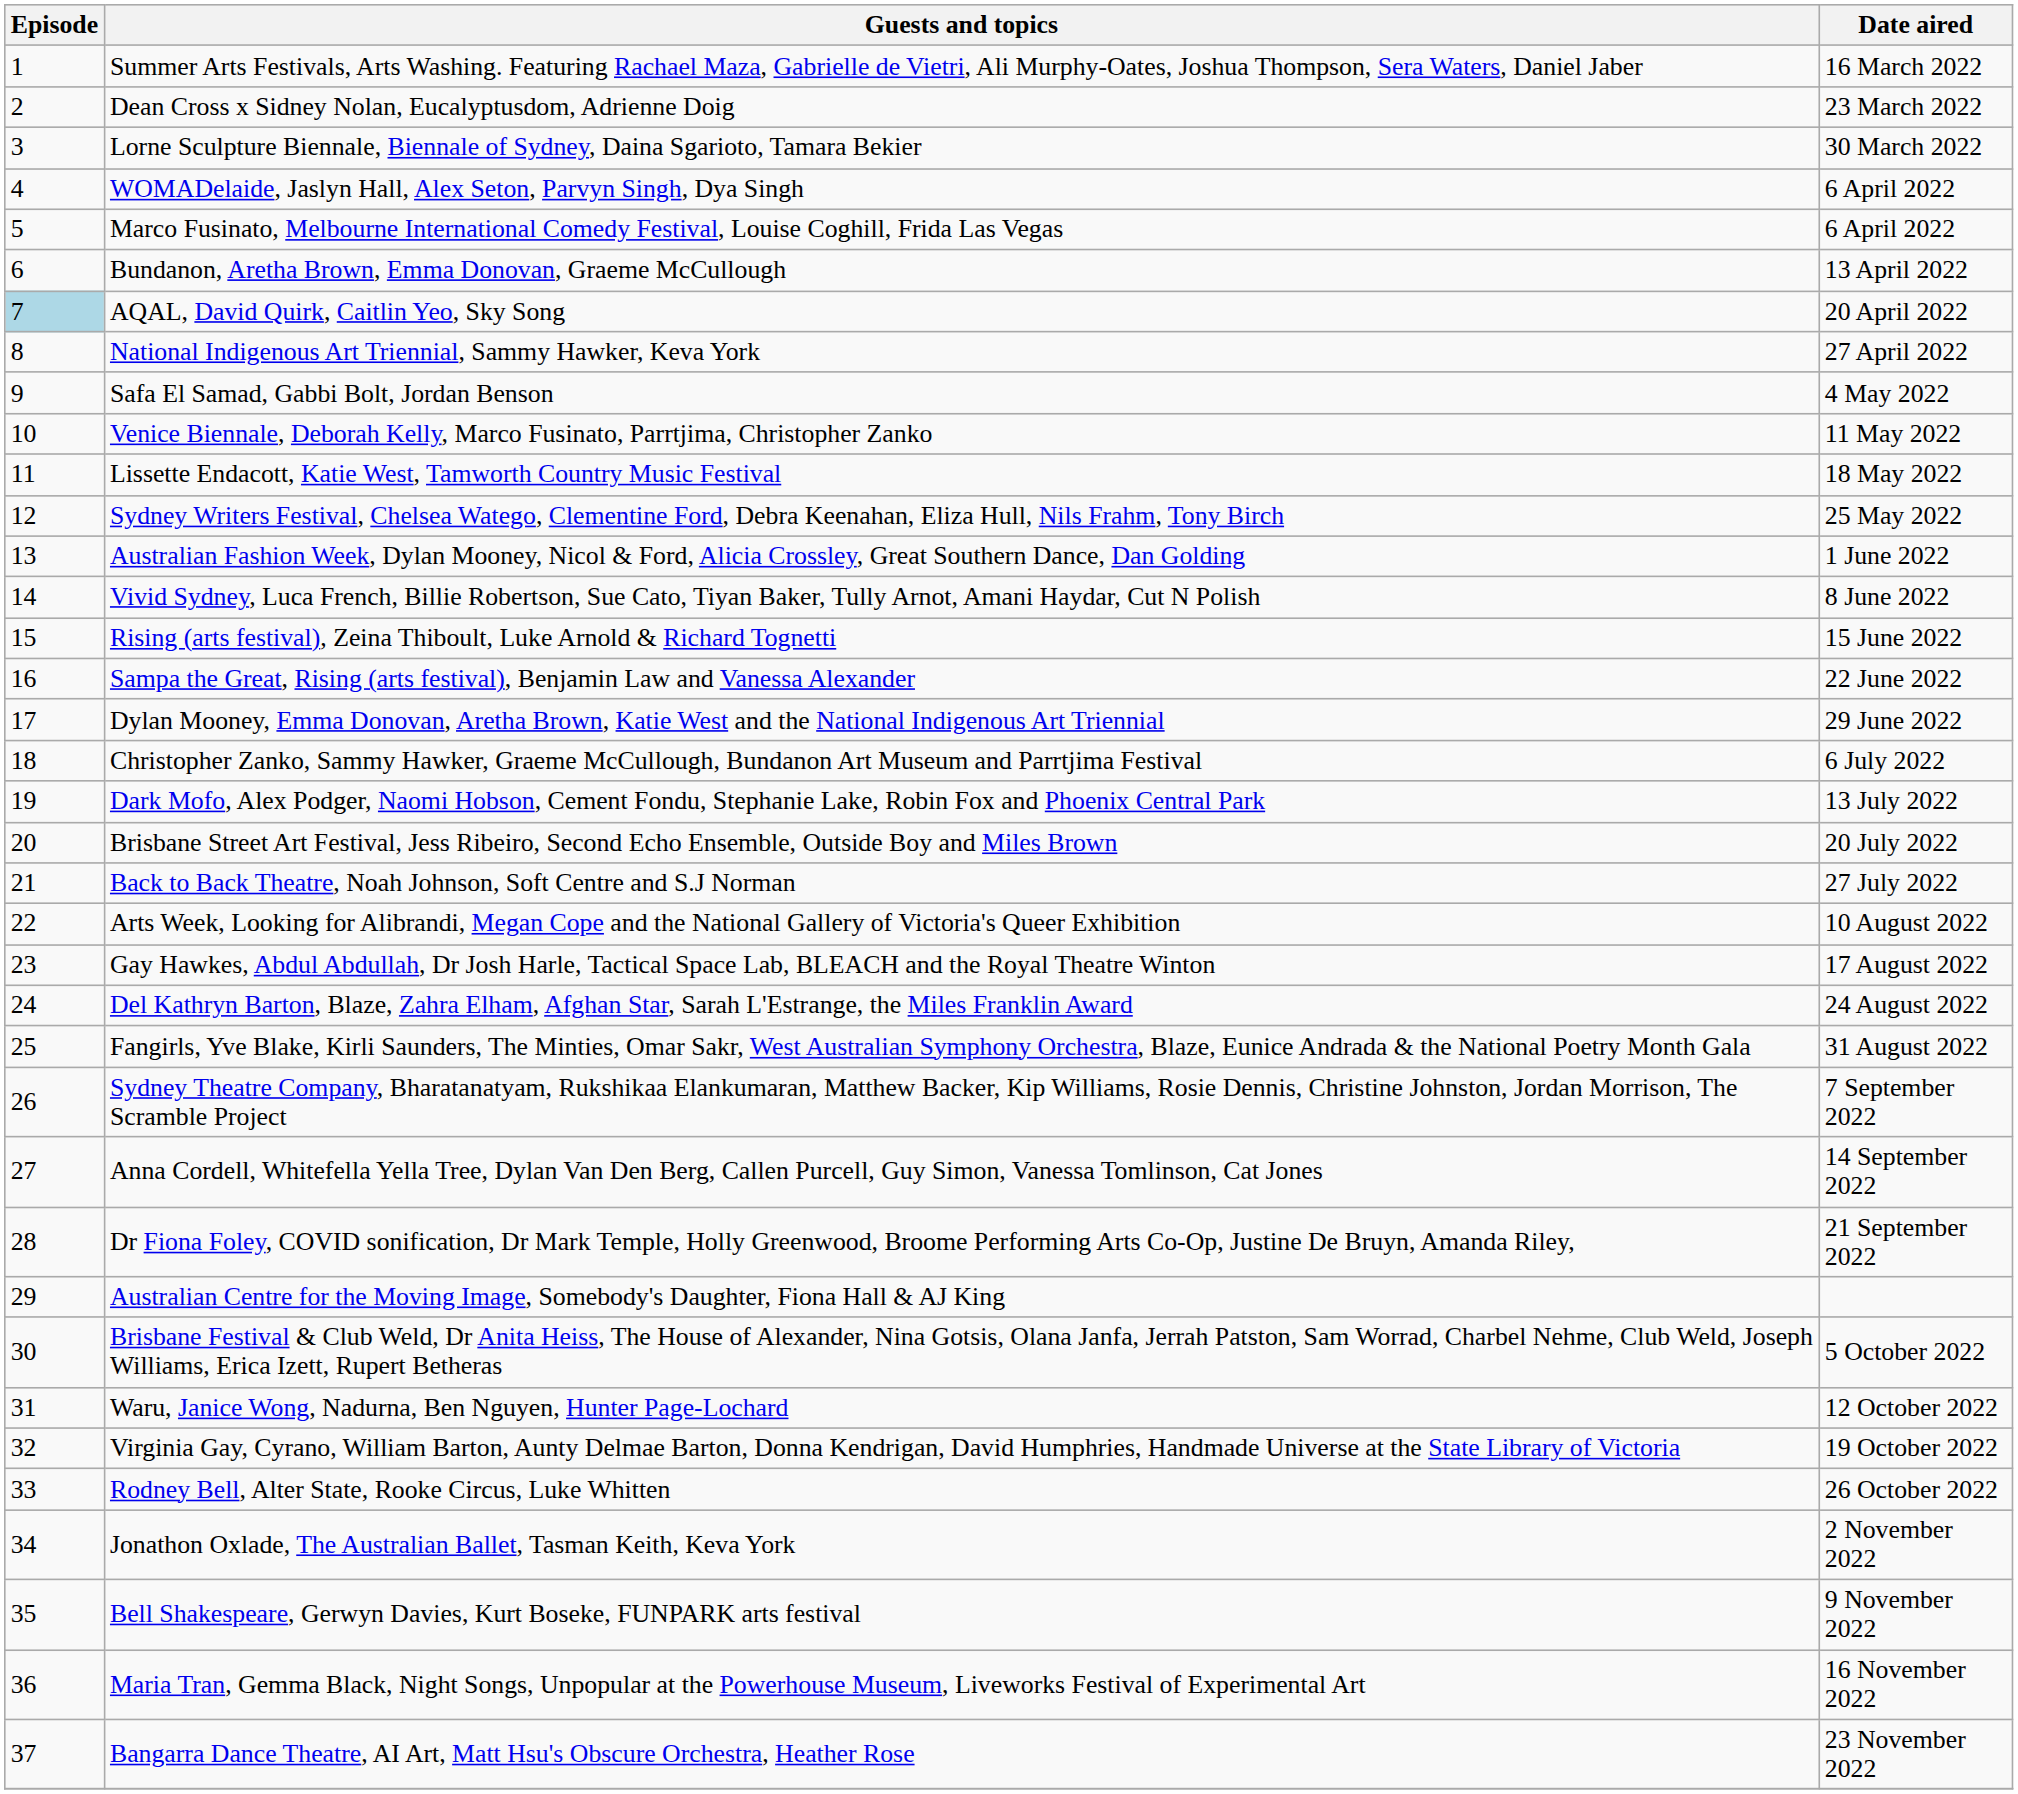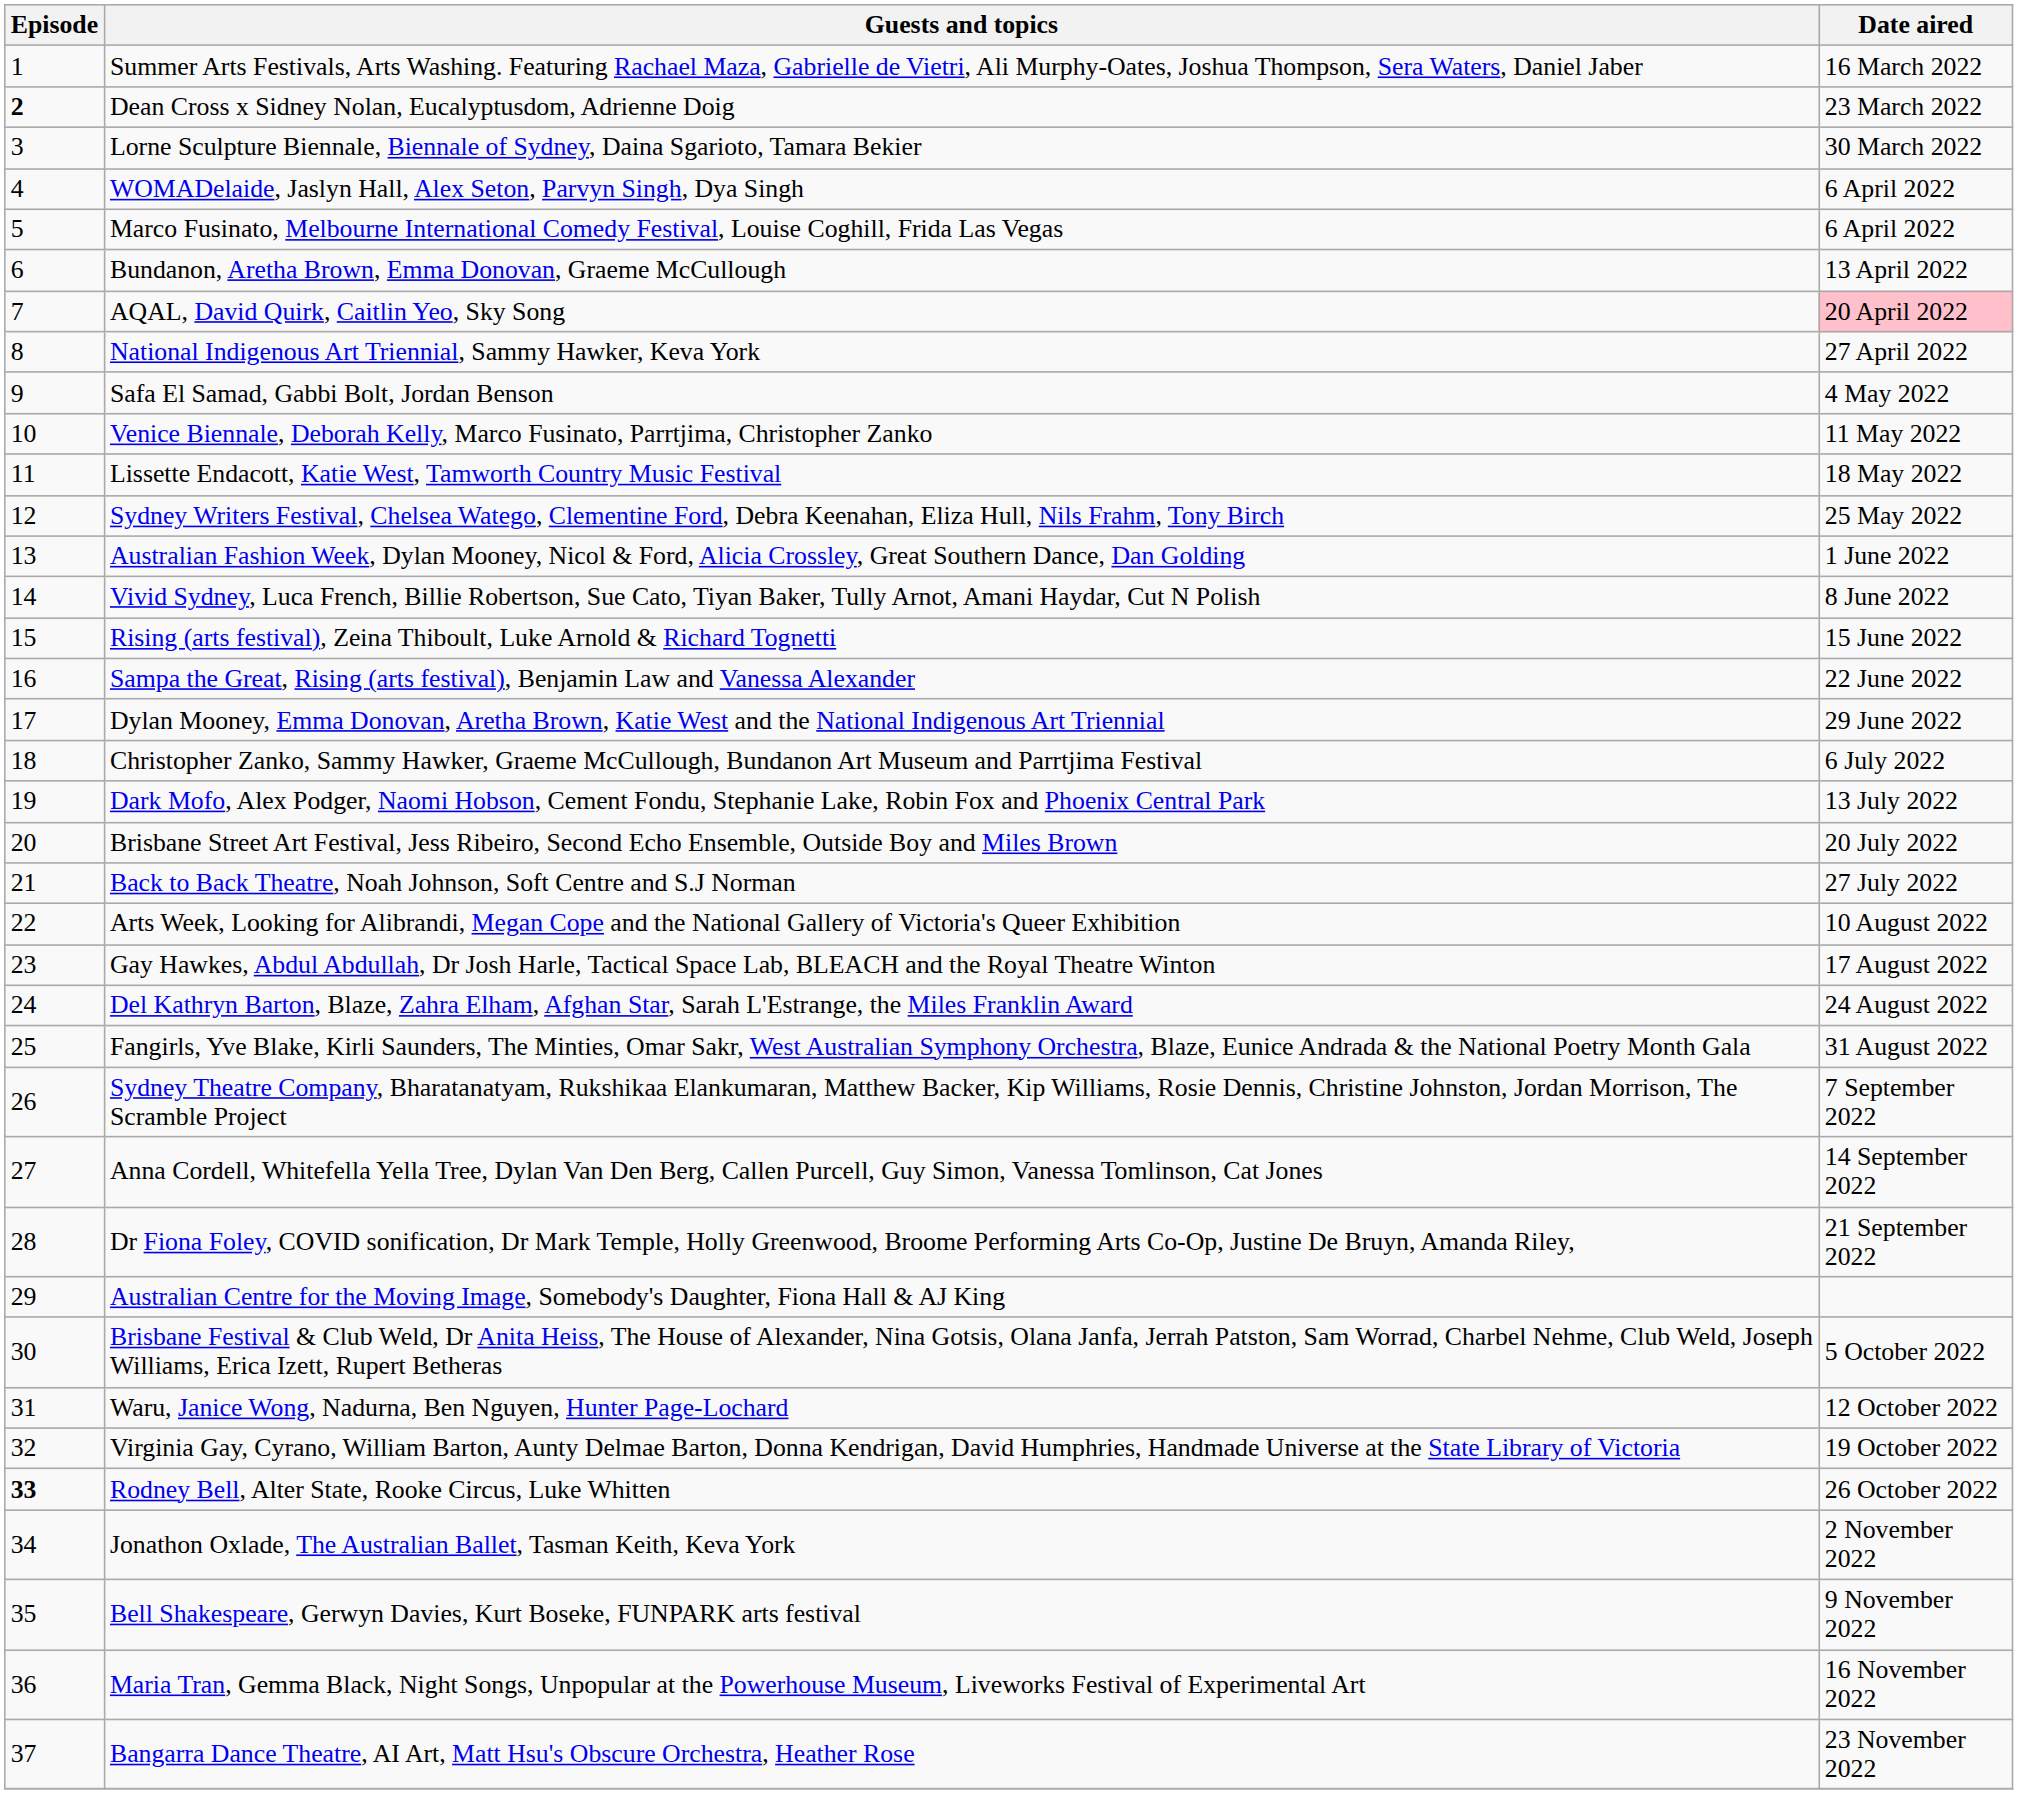Dean Cross x Sidney Nolan, Eucalyptusdom, Adrienne Doig | Episode: normal -> bold
AQAL, David Quirk, Caitlin Yeo, Sky Song | Episode: lightblue background -> no background
AQAL, David Quirk, Caitlin Yeo, Sky Song | Date aired: no background -> pink background
Rodney Bell, Alter State, Rooke Circus, Luke Whitten | Episode: normal -> bold
